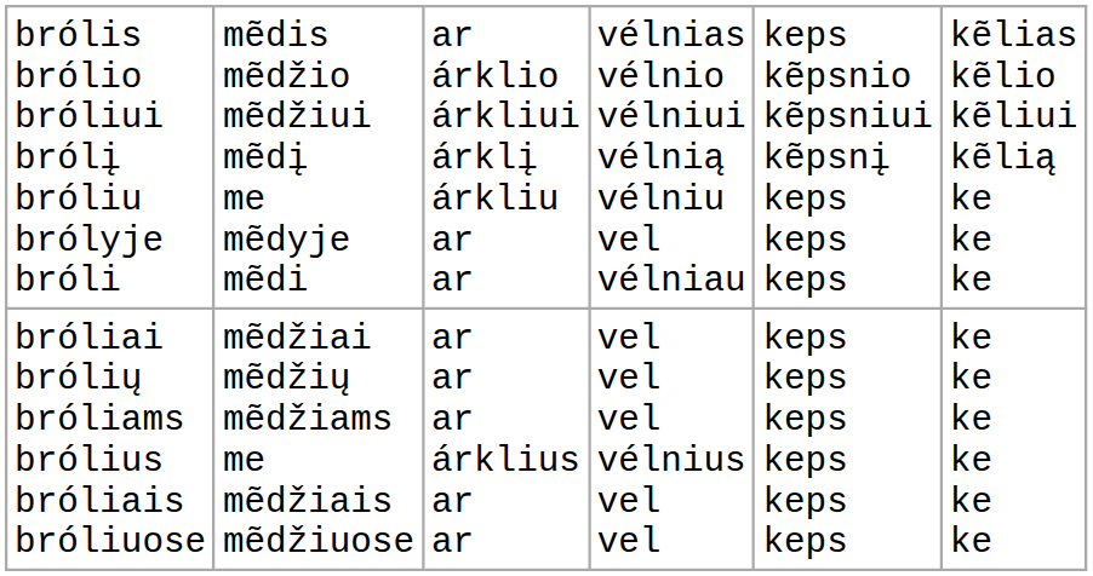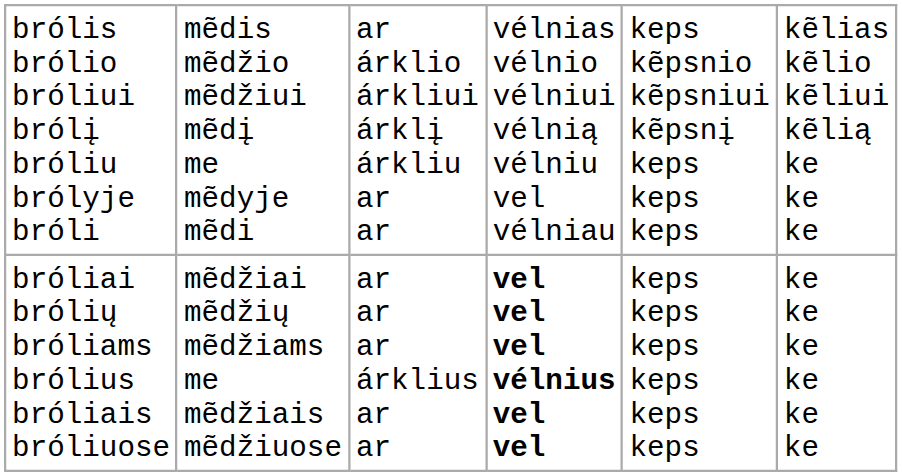bróliai brólių bróliams brólius bróliais bróliuose | column 4: normal -> bold
